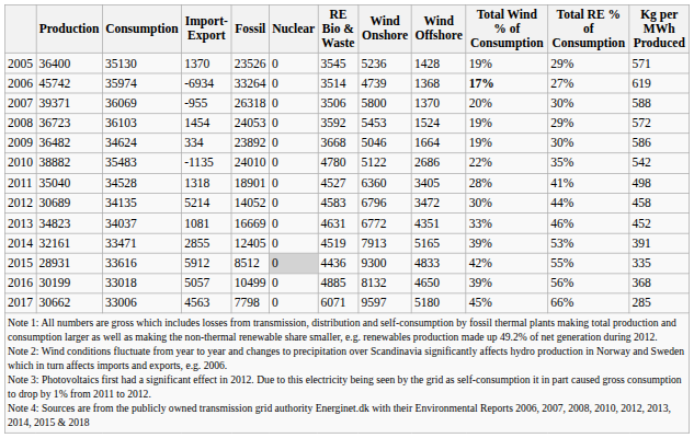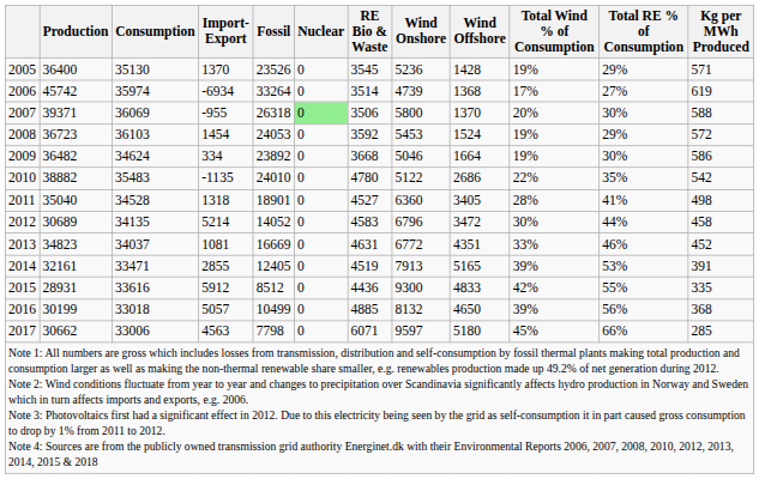2006 | Total Wind % of Consumption: bold -> normal
2007 | Nuclear: no background -> lightgreen background
2015 | Nuclear: lightgrey background -> no background
